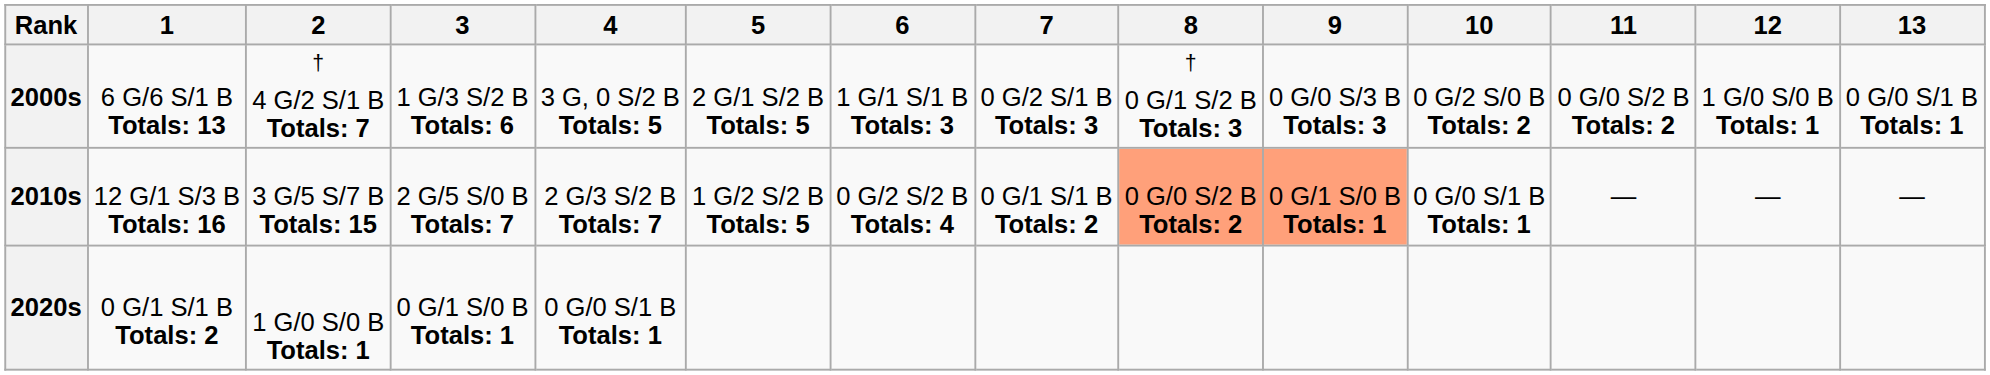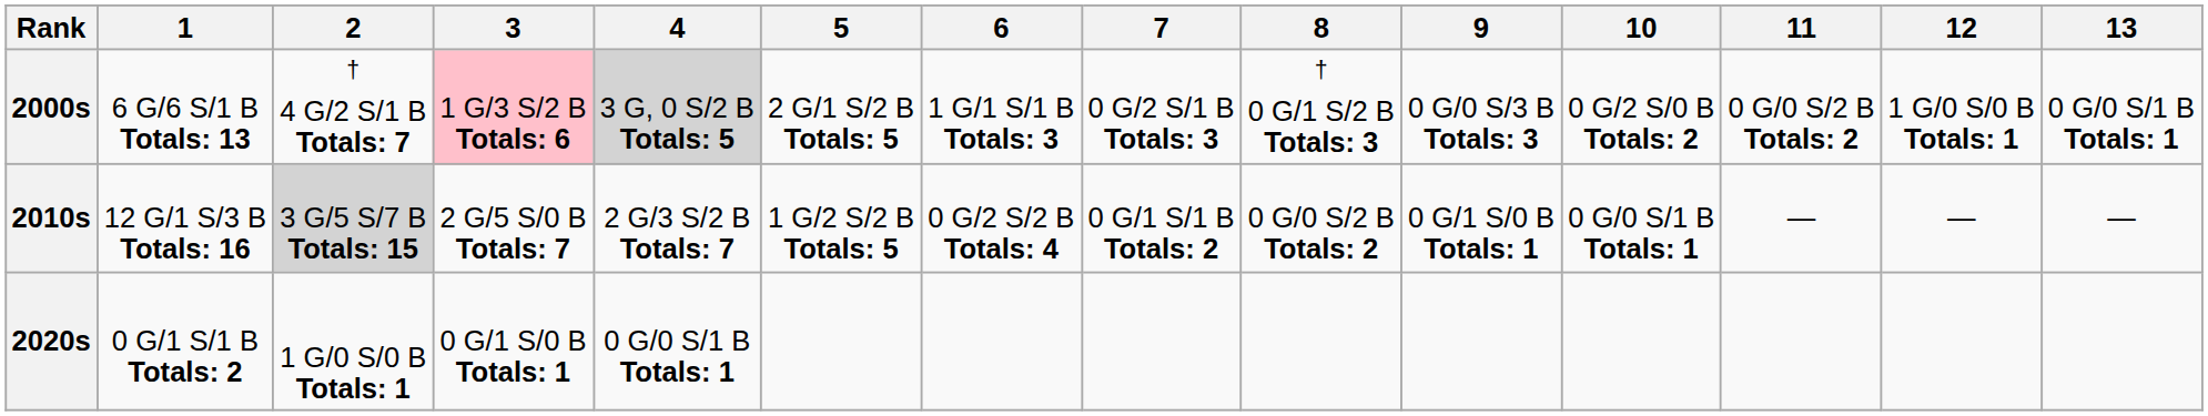row 2 | 3: no background -> pink background
row 2 | 4: no background -> lightgrey background
row 3 | 2: no background -> lightgrey background
row 3 | 8: lightsalmon background -> no background
row 3 | 9: lightsalmon background -> no background
